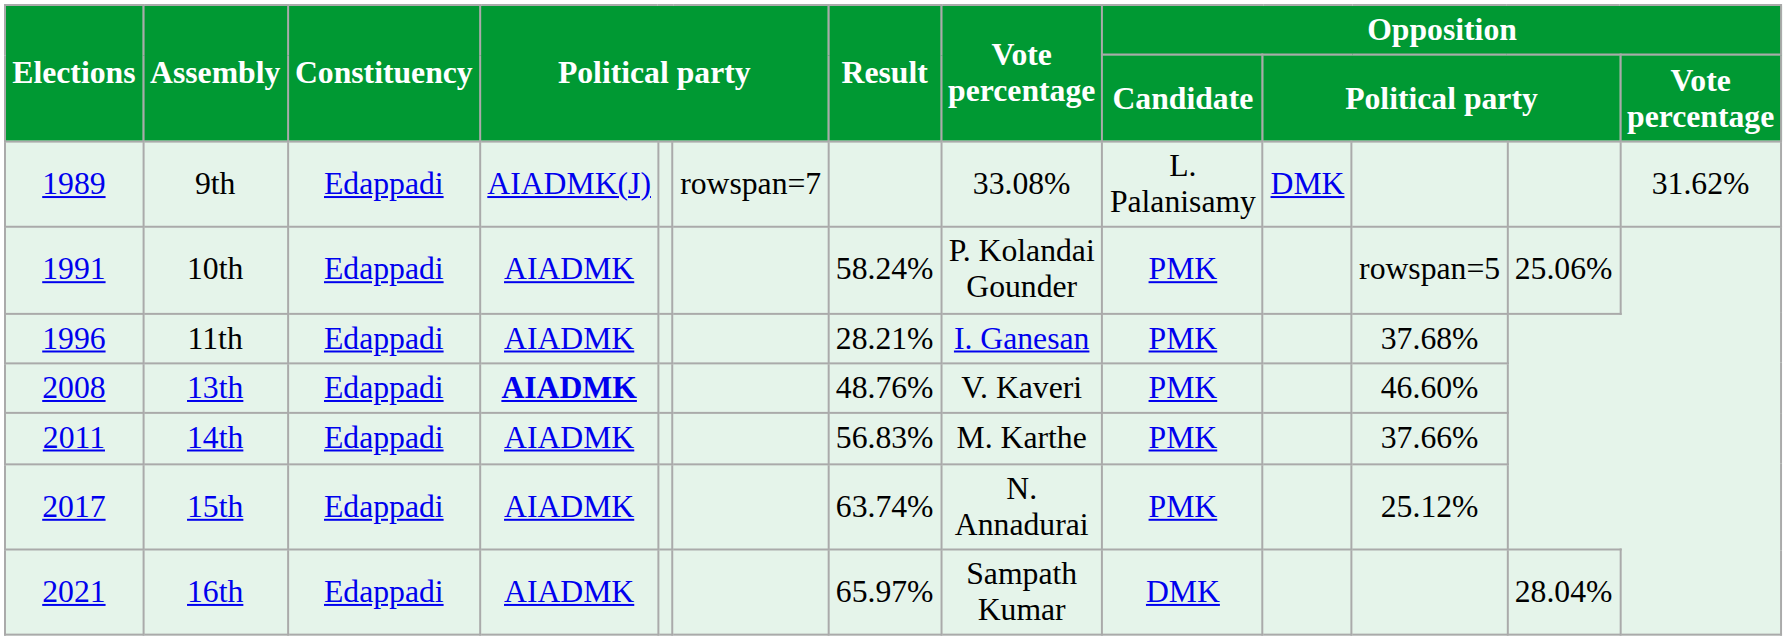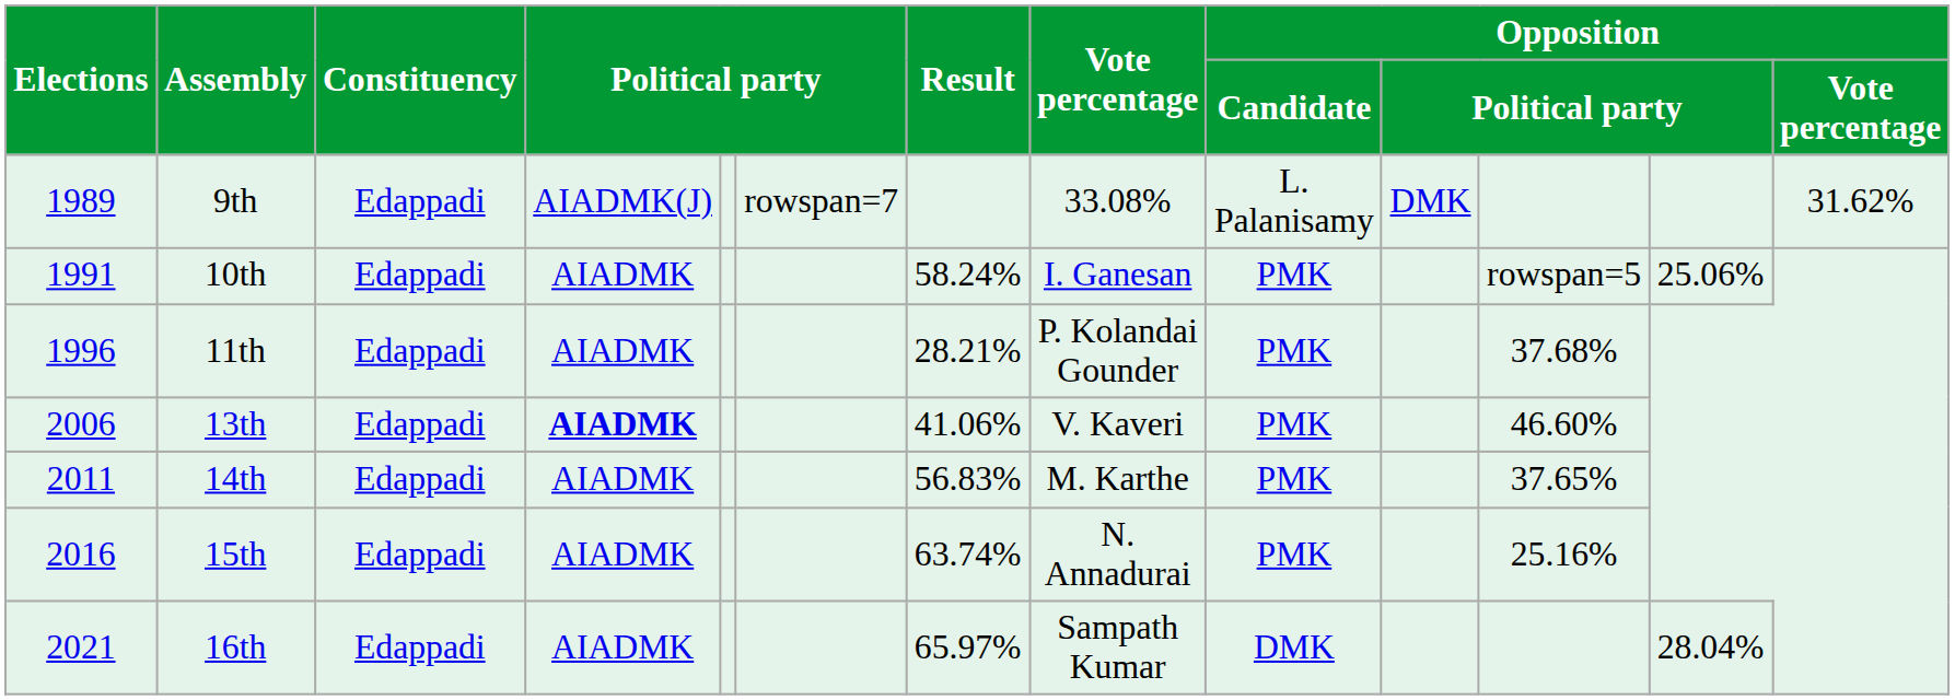10th | Vote percentage: P. Kolandai Gounder -> I. Ganesan
11th | Vote percentage: I. Ganesan -> P. Kolandai Gounder
13th | Elections: 2008 -> 2006
13th | Result: 48.76% -> 41.06%
14th | column 11: 37.66% -> 37.65%
15th | Elections: 2017 -> 2016
15th | column 11: 25.12% -> 25.16%
